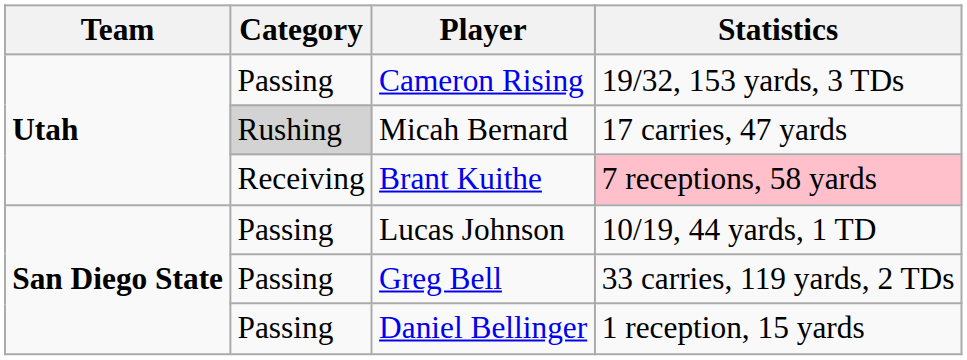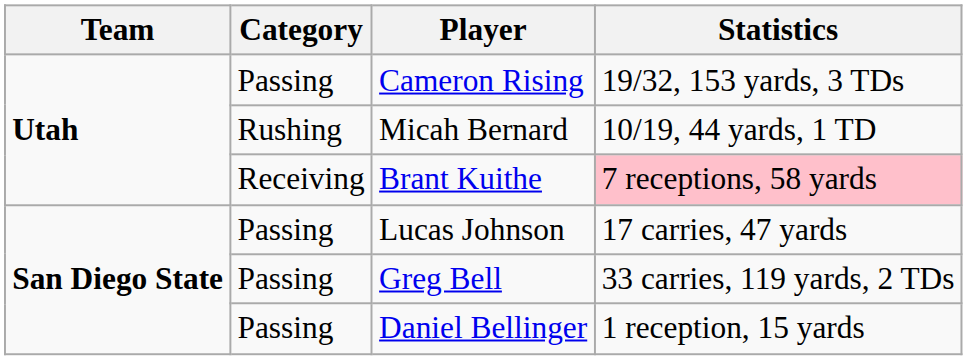Micah Bernard | Category: lightgrey background -> no background
Micah Bernard | Statistics: 17 carries, 47 yards -> 10/19, 44 yards, 1 TD
Lucas Johnson | Statistics: 10/19, 44 yards, 1 TD -> 17 carries, 47 yards
